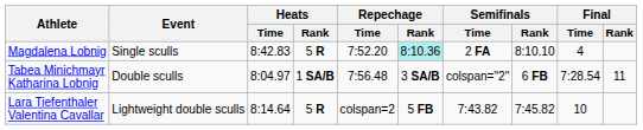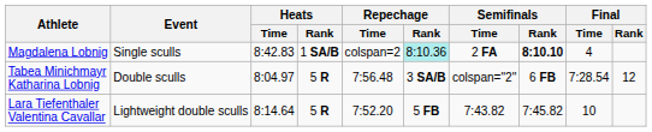Magdalena Lobnig | Heats / Rank: 5 R -> 1 SA/B
Magdalena Lobnig | Repechage / Time: 7:52.20 -> colspan=2
Magdalena Lobnig | Semifinals / Rank: normal -> bold
Tabea Minichmayr Katharina Lobnig | Heats / Rank: 1 SA/B -> 5 R
Tabea Minichmayr Katharina Lobnig | Final / Rank: 11 -> 12
Lara Tiefenthaler Valentina Cavallar | Repechage / Time: colspan=2 -> 7:52.20
